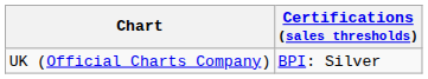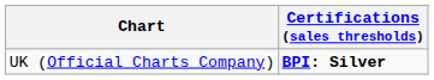UK (Official Charts Company) | Certifications (sales thresholds): normal -> bold
